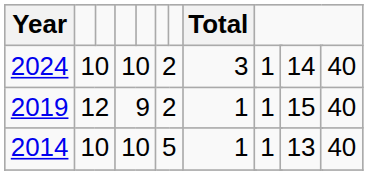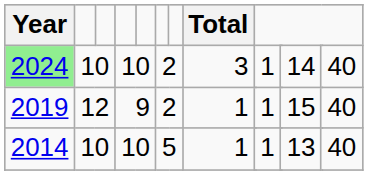2024 | Year: no background -> lightgreen background
